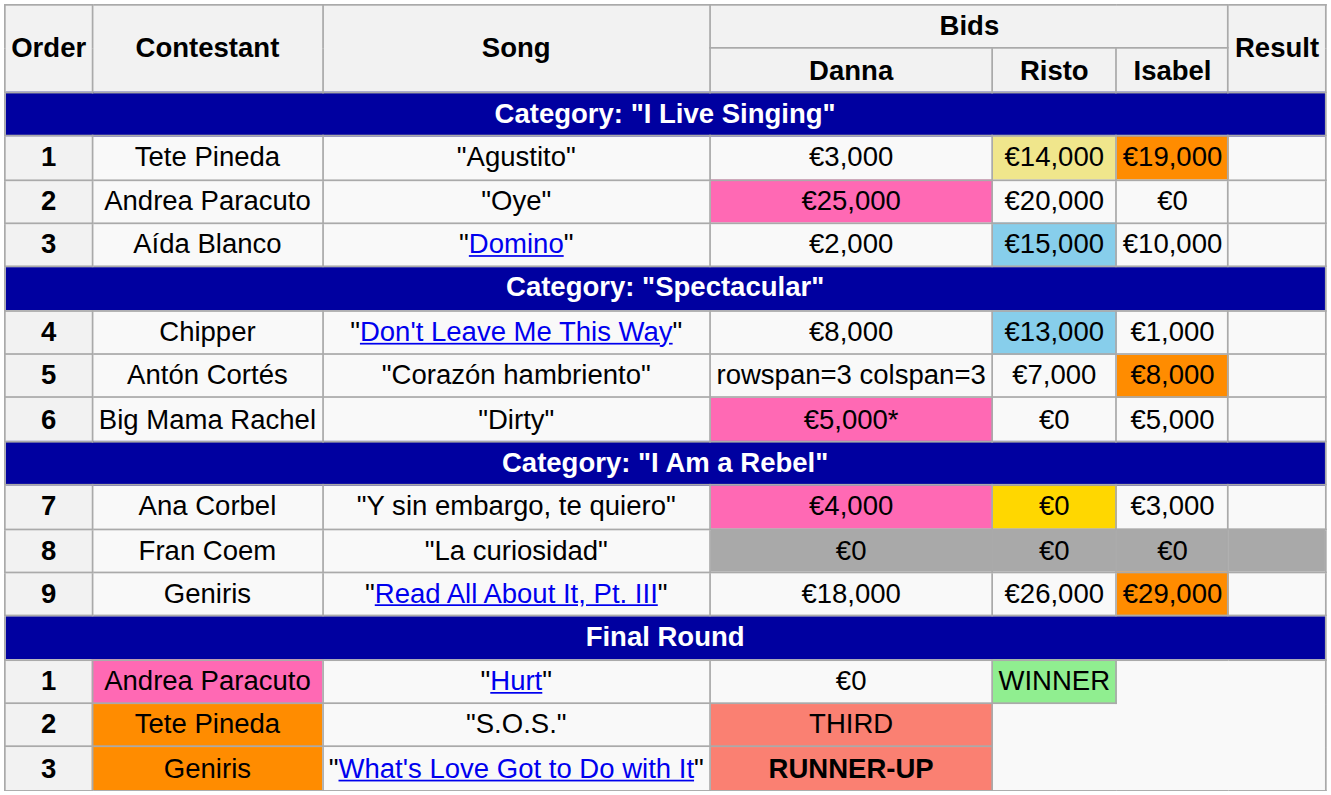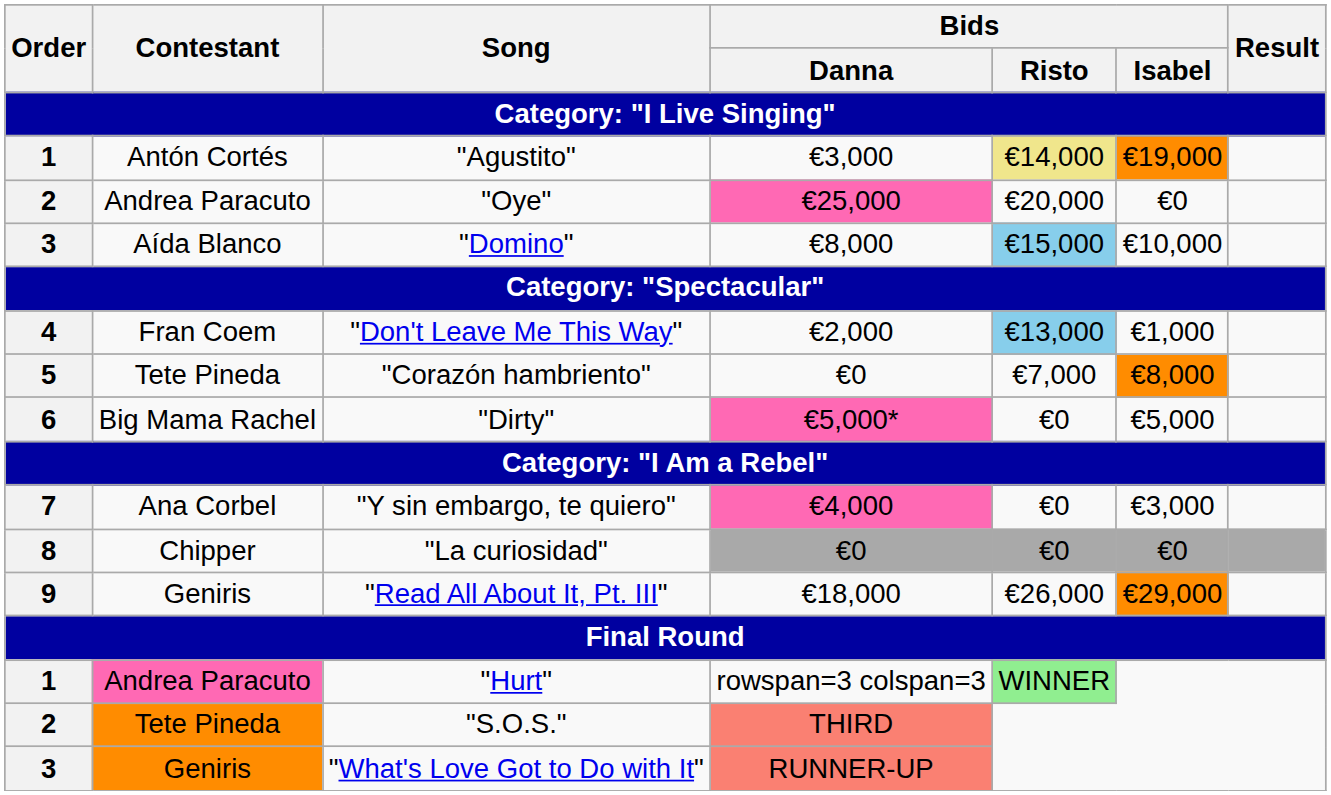"Agustito" | Contestant: Tete Pineda -> Antón Cortés
"Domino" | Bids / Danna: €2,000 -> €8,000
"Don't Leave Me This Way" | Contestant: Chipper -> Fran Coem
"Don't Leave Me This Way" | Bids / Danna: €8,000 -> €2,000
"Corazón hambriento" | Contestant: Antón Cortés -> Tete Pineda
"Corazón hambriento" | Bids / Danna: rowspan=3 colspan=3 -> €0
"Y sin embargo, te quiero" | Bids / Risto: gold background -> no background
"La curiosidad" | Contestant: Fran Coem -> Chipper
"Hurt" | Bids / Danna: €0 -> rowspan=3 colspan=3
"What's Love Got to Do with It" | Bids / Danna: bold -> normal
